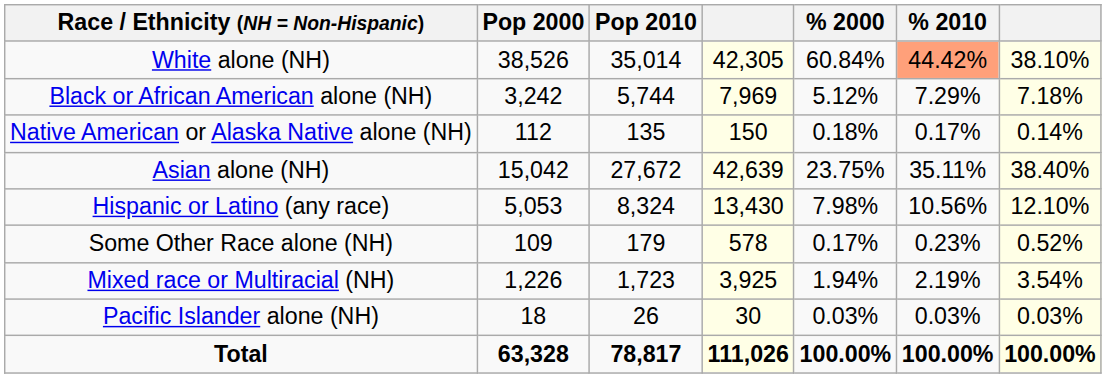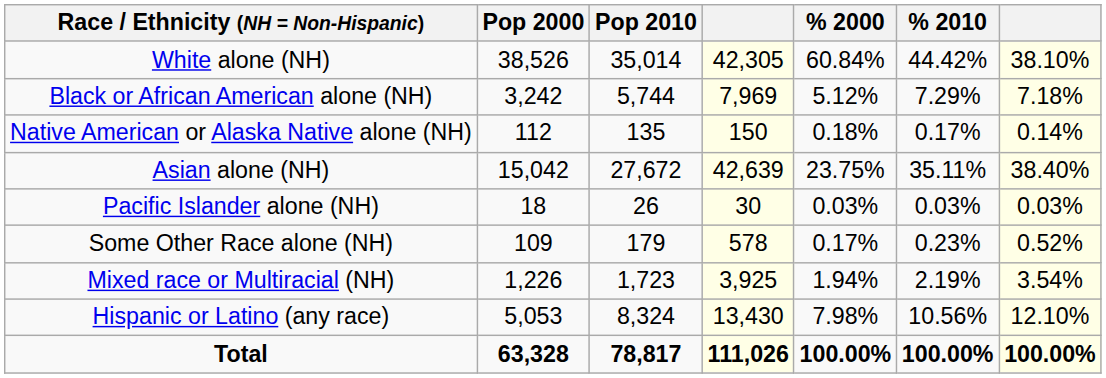White alone (NH) | % 2010: lightsalmon background -> no background
rows swapped: Pacific Islander alone (NH) <-> Hispanic or Latino (any race)
